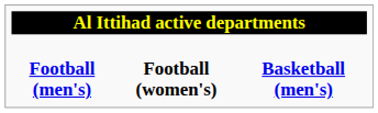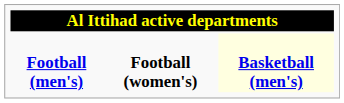Football (men's) | column 3: no background -> lightyellow background
